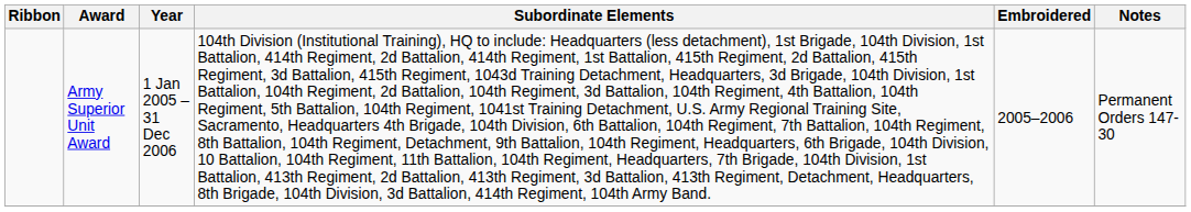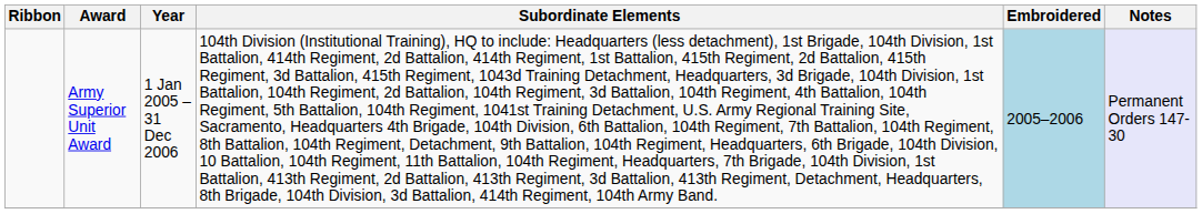Army Superior Unit Award | Embroidered: no background -> lightblue background
Army Superior Unit Award | Notes: no background -> lavender background
